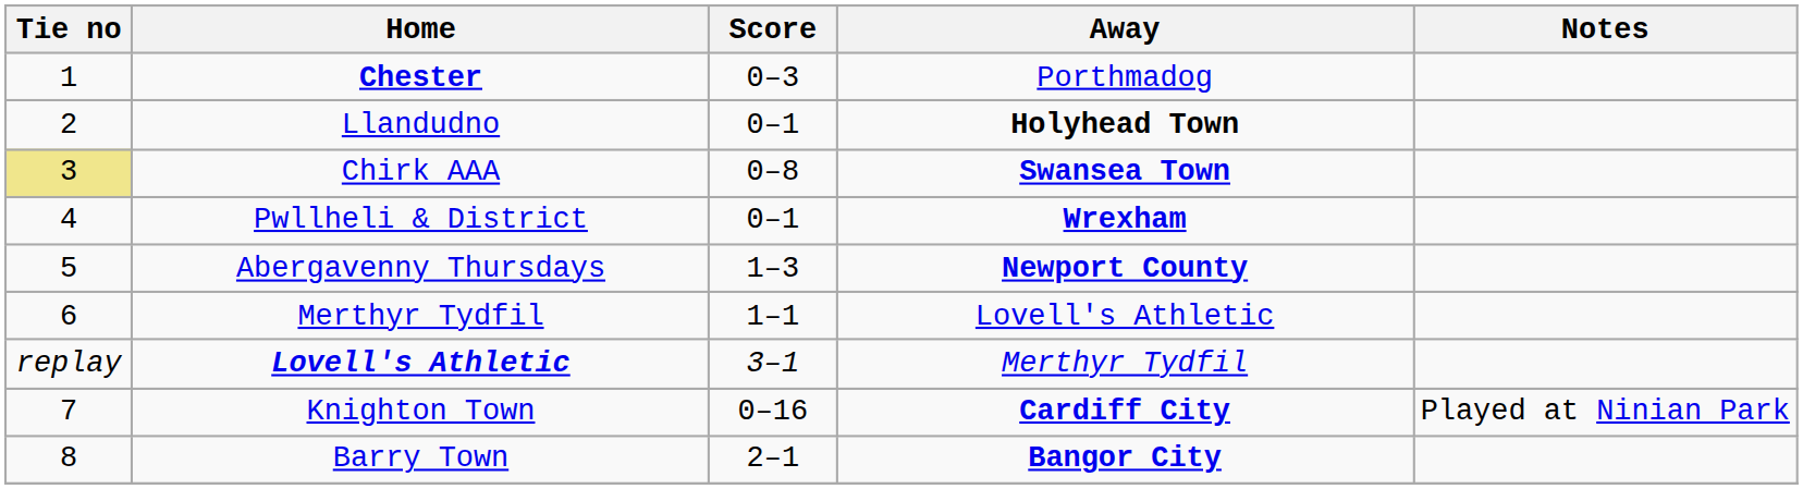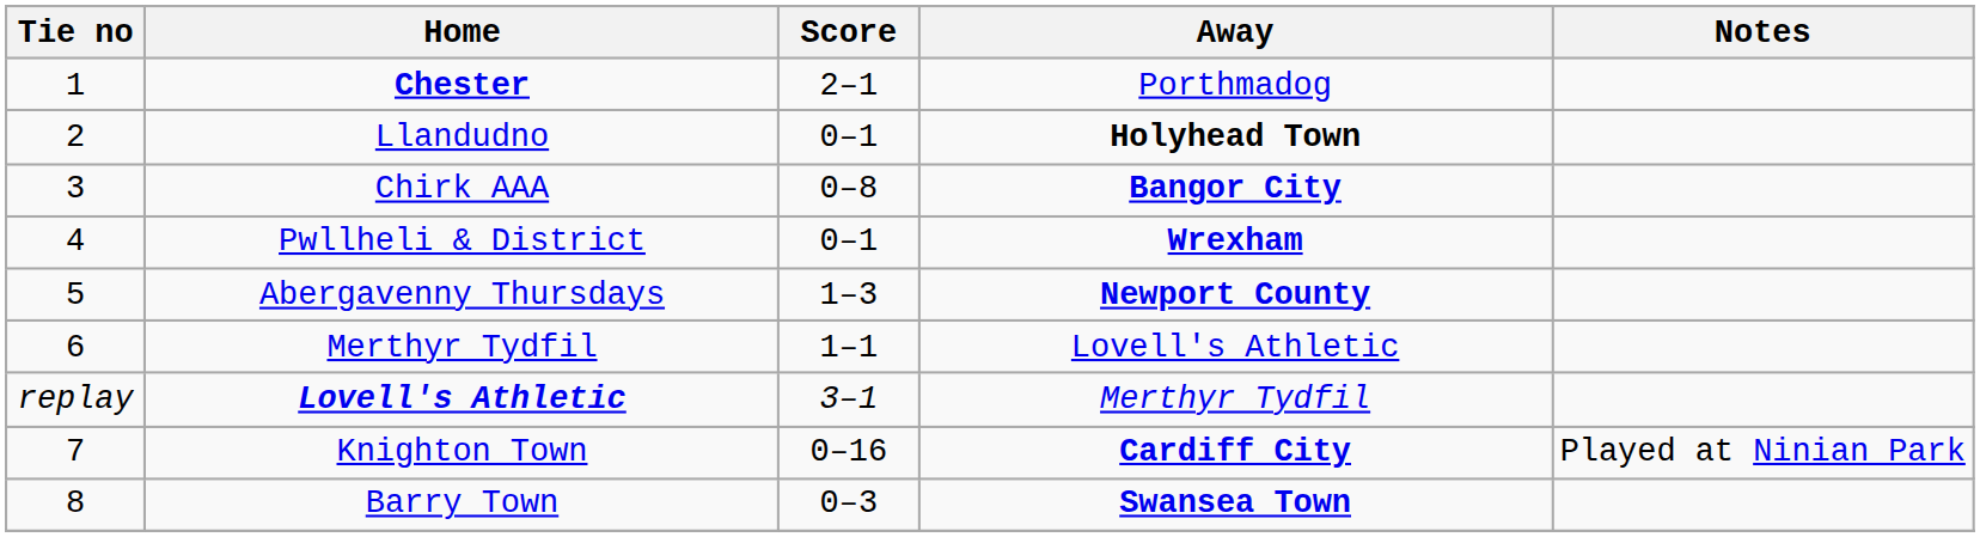Chester | Score: 0–3 -> 2–1
Chirk AAA | Tie no: khaki background -> no background
Chirk AAA | Away: Swansea Town -> Bangor City
Barry Town | Score: 2–1 -> 0–3
Barry Town | Away: Bangor City -> Swansea Town
